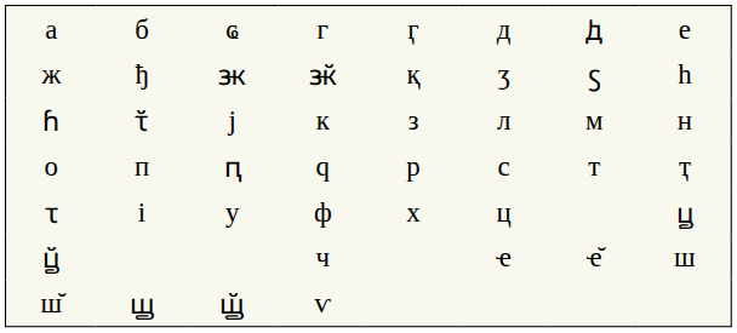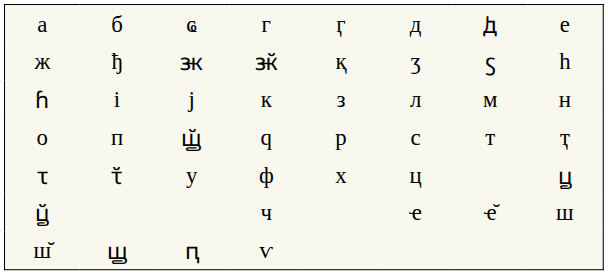ꚕ | column 2: ꚍ̆ -> і
о | column 3: ԥ -> ꚗ̆
ꚍ | column 2: і -> ꚍ̆
ш̆ | column 3: ꚗ̆ -> ԥ
